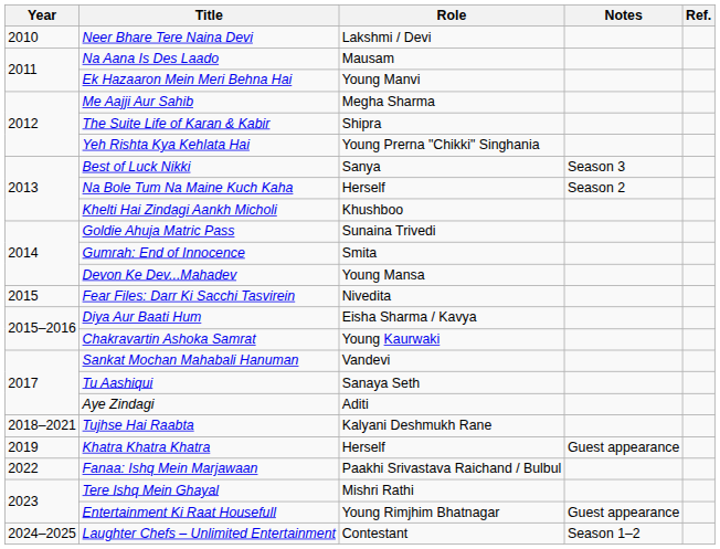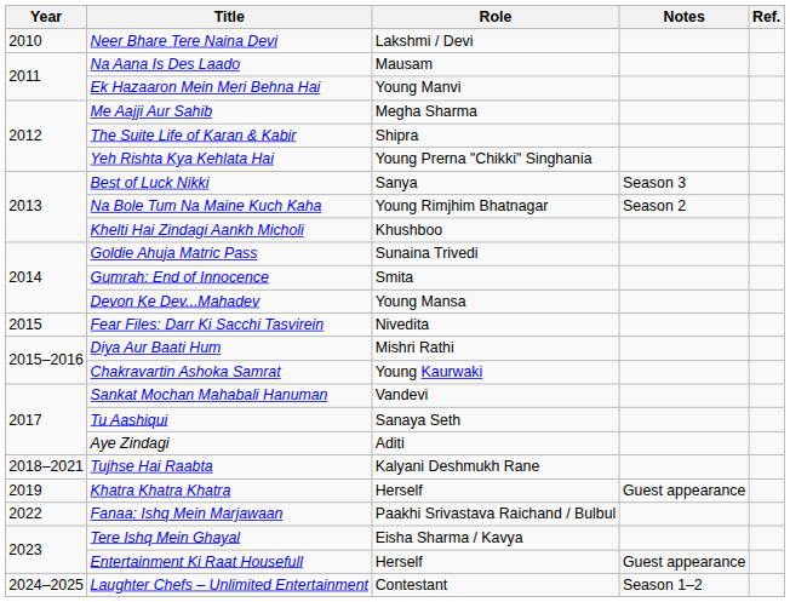Na Bole Tum Na Maine Kuch Kaha | Role: Herself -> Young Rimjhim Bhatnagar
Diya Aur Baati Hum | Role: Eisha Sharma / Kavya -> Mishri Rathi
Tere Ishq Mein Ghayal | Role: Mishri Rathi -> Eisha Sharma / Kavya
Entertainment Ki Raat Housefull | Role: Young Rimjhim Bhatnagar -> Herself
